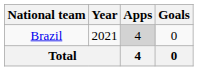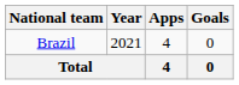Brazil | Apps: lightgrey background -> no background
